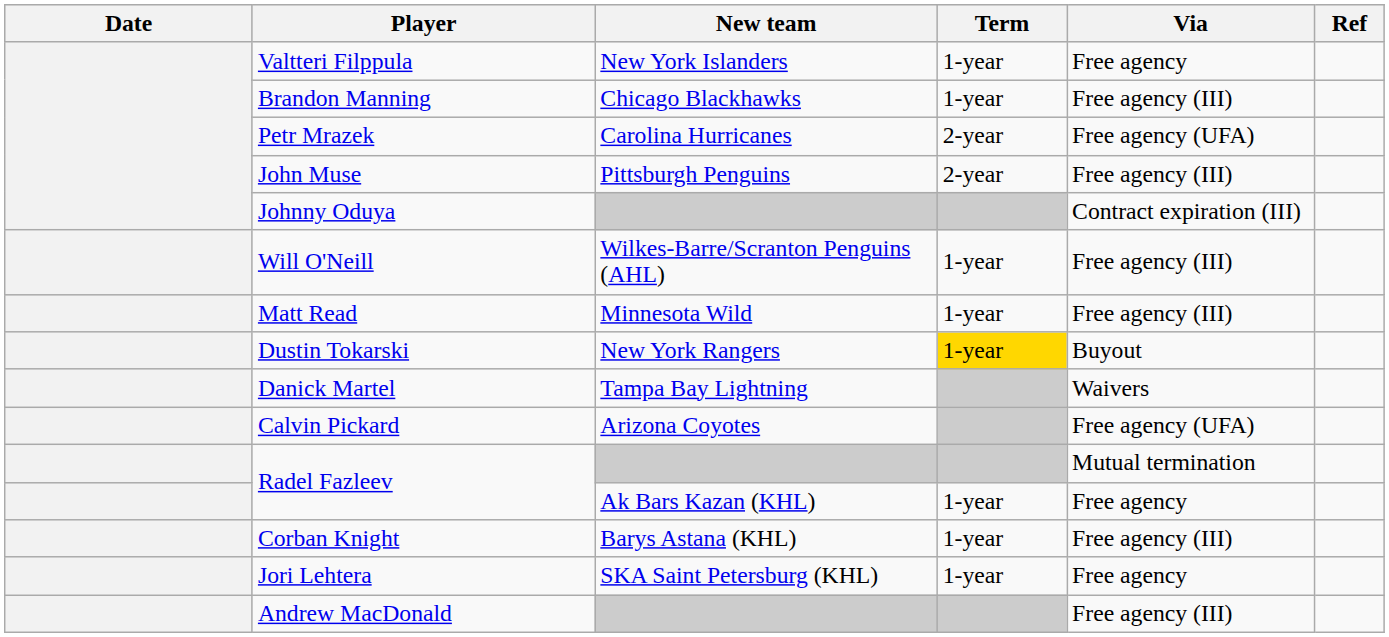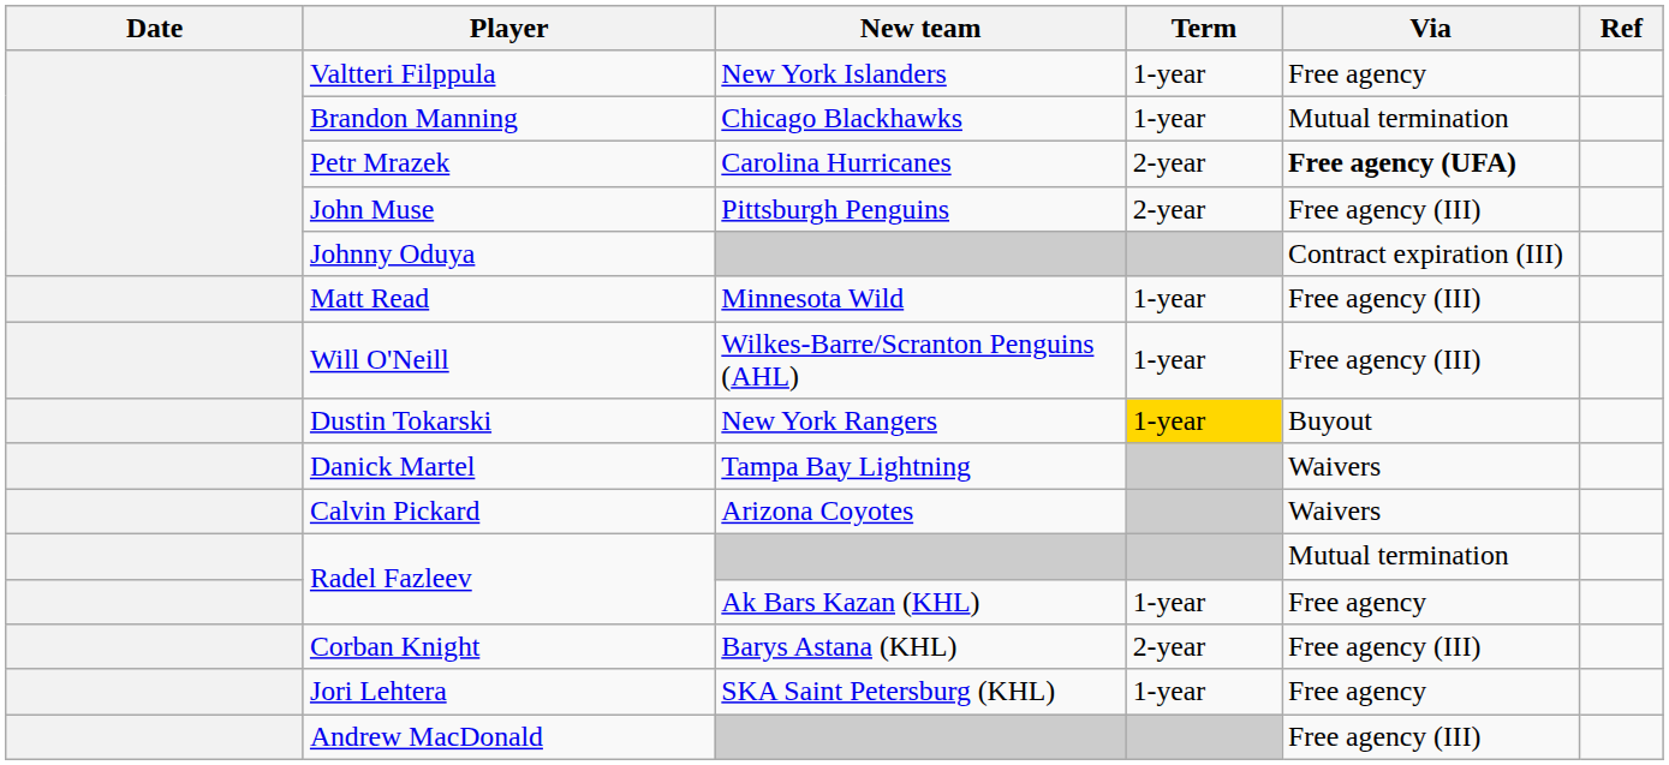Brandon Manning | Via: Free agency (III) -> Mutual termination
Petr Mrazek | Via: normal -> bold
rows swapped: Will O'Neill <-> Matt Read
Calvin Pickard | Via: Free agency (UFA) -> Waivers
Corban Knight | Term: 1-year -> 2-year
